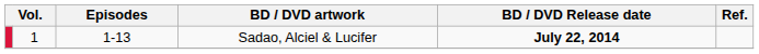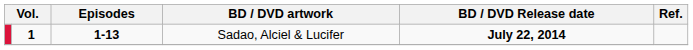Sadao, Alciel & Lucifer | column 2: normal -> bold
Sadao, Alciel & Lucifer | Episodes: normal -> bold
